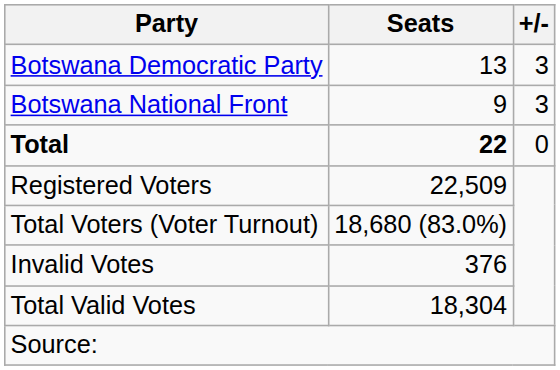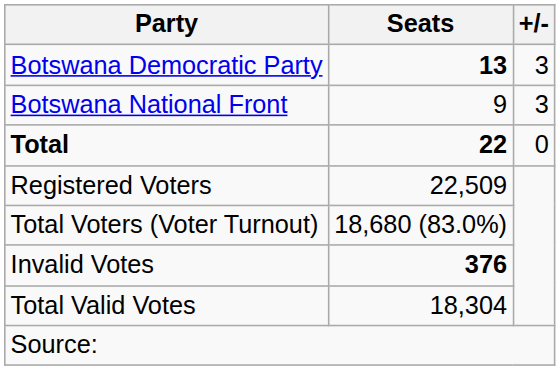Botswana Democratic Party | Seats: normal -> bold
Invalid Votes | Seats: normal -> bold
